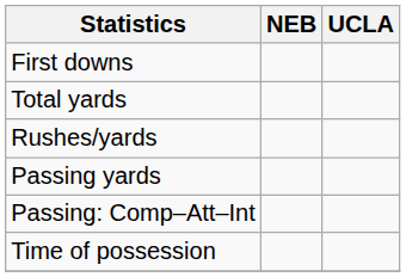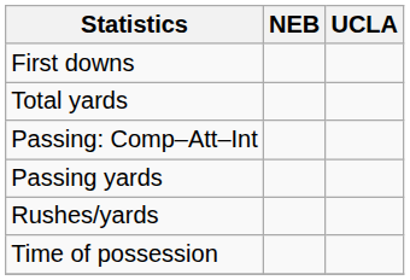rows swapped: Rushes/yards <-> Passing: Comp–Att–Int
